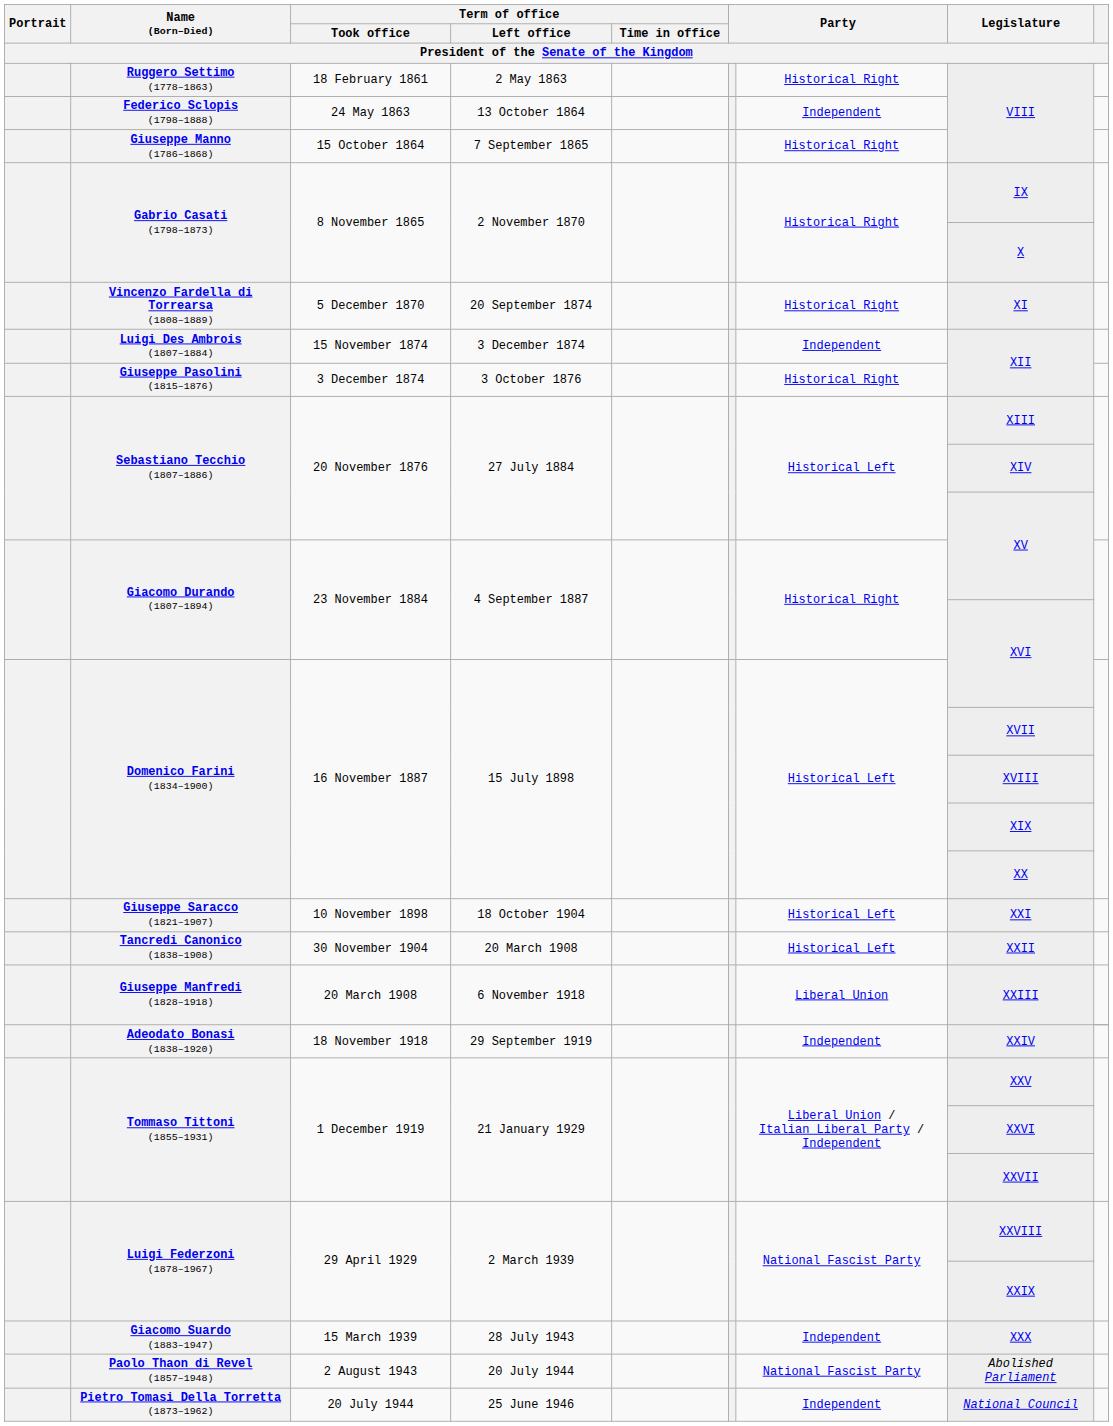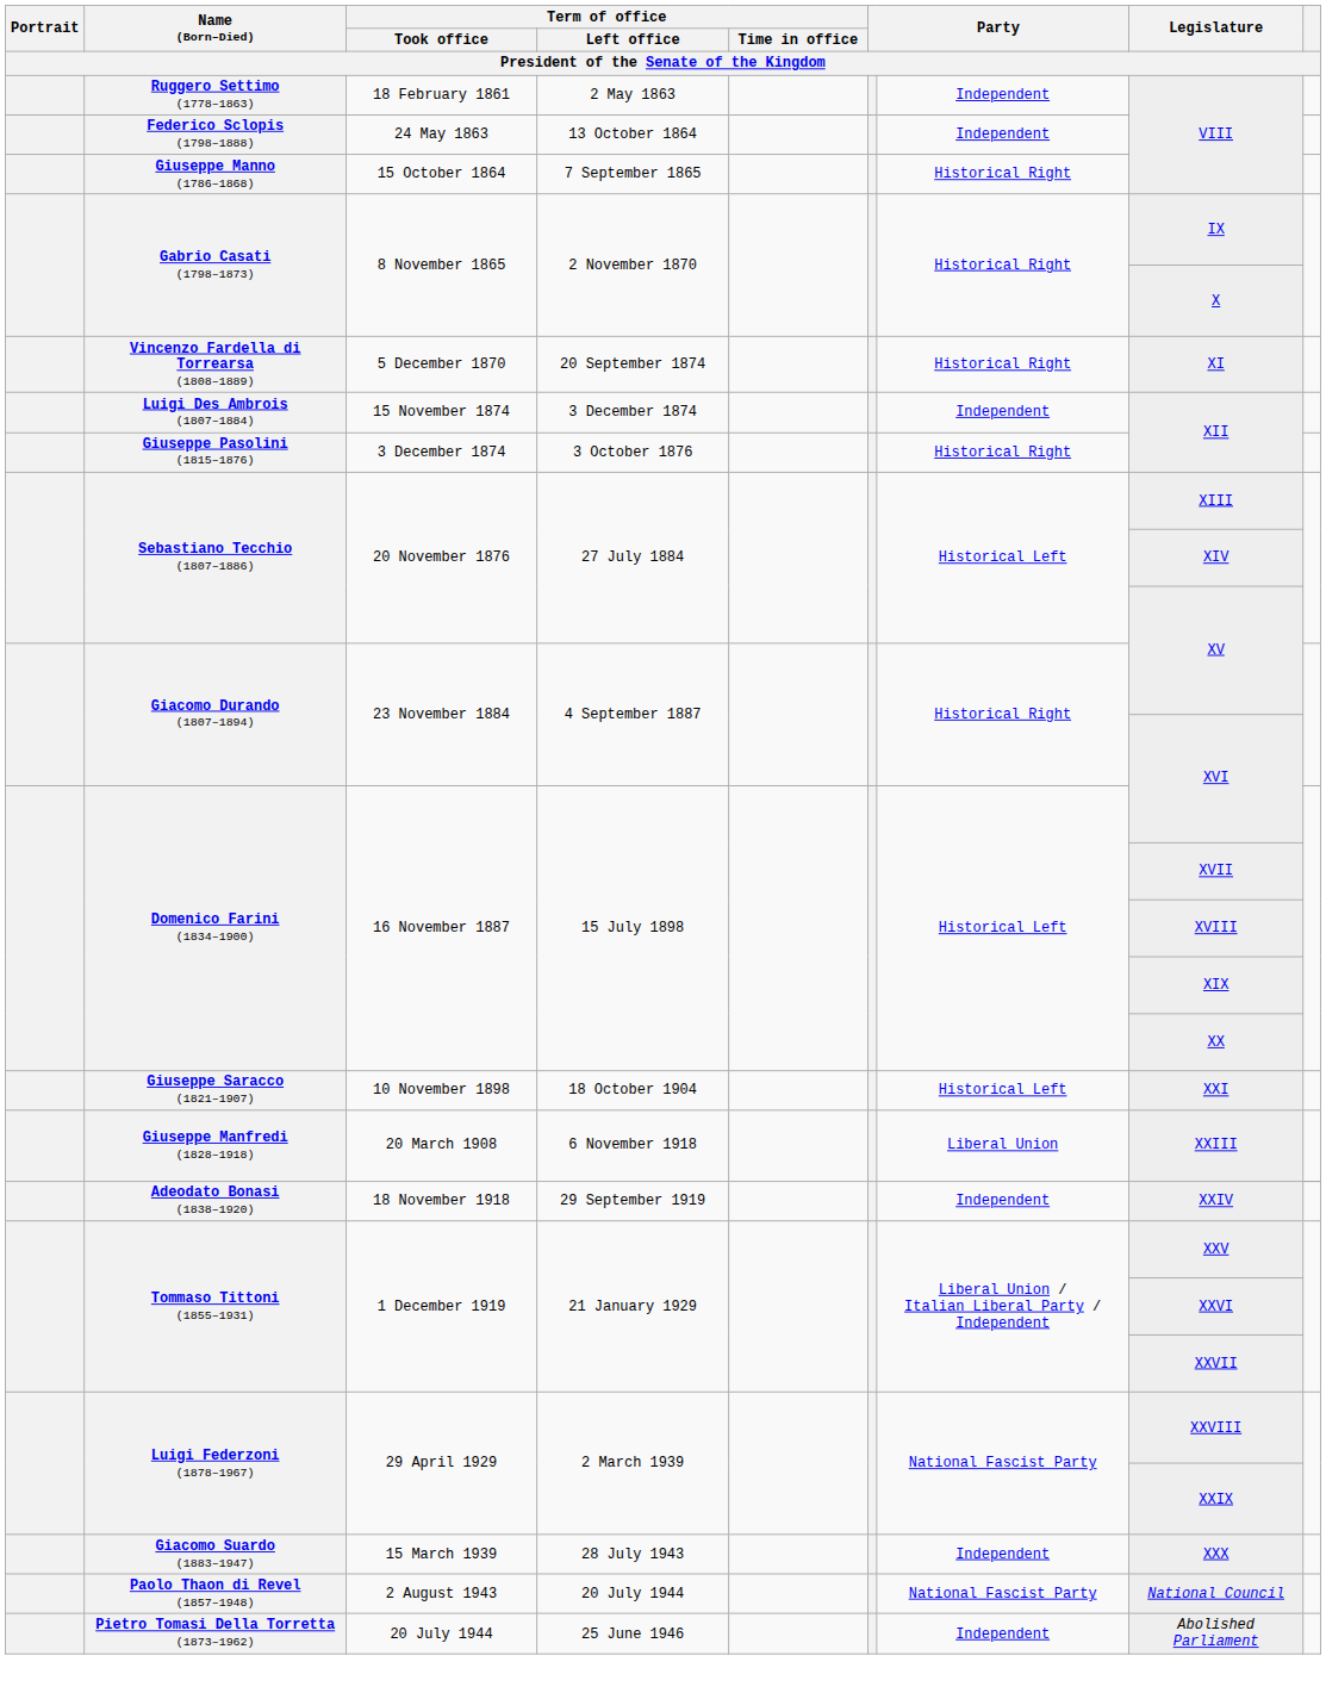Ruggero Settimo (1778–1863) | column 7: Historical Right -> Independent
- row: Tancredi Canonico (1838–1908) | 30 November 1904 | 20 March 1908 | Historical Left | XXII
Paolo Thaon di Revel (1857–1948) | Legislature: Abolished Parliament -> National Council
Pietro Tomasi Della Torretta (1873–1962) | Legislature: National Council -> Abolished Parliament
